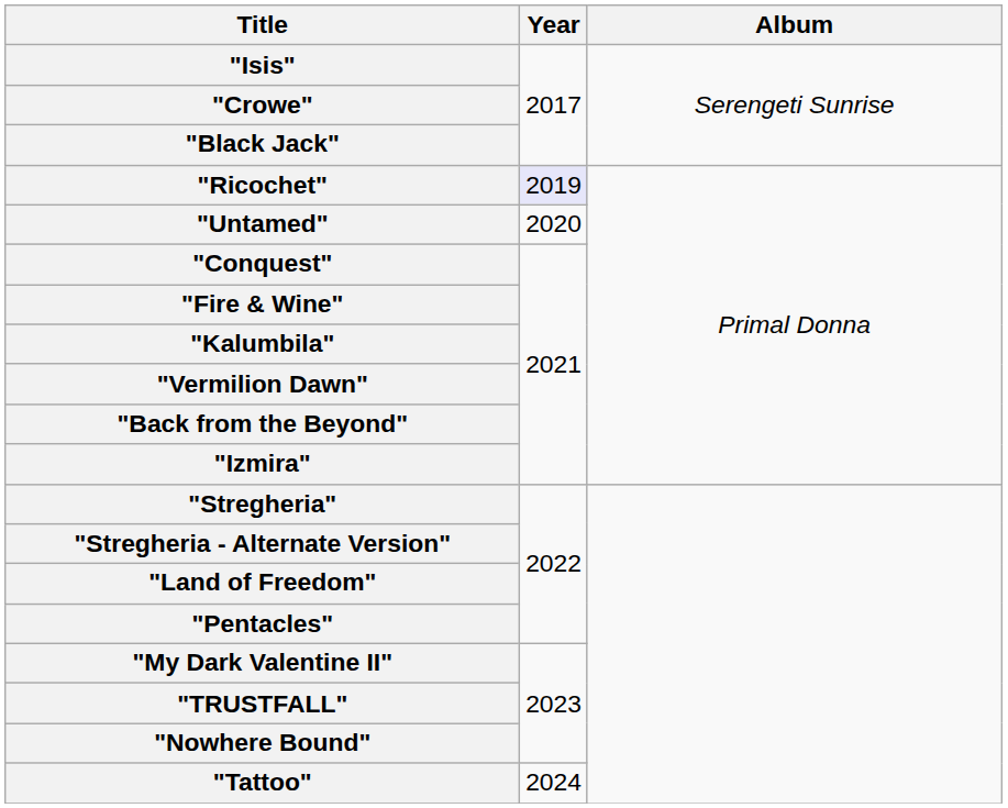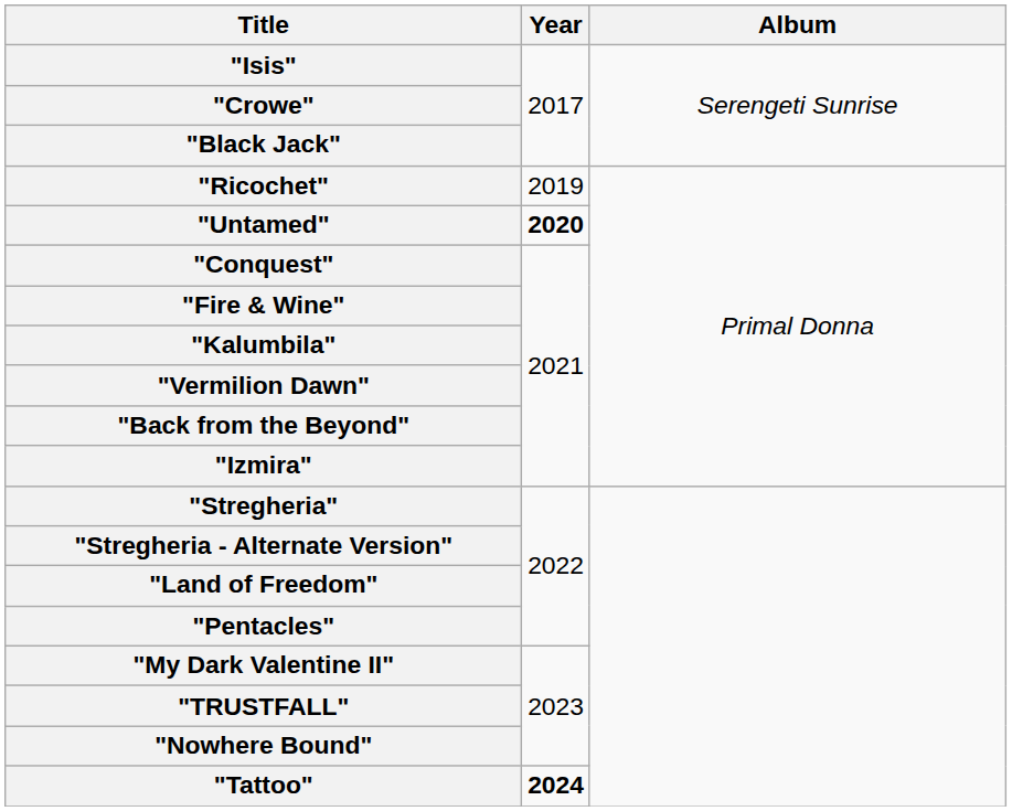"Ricochet" | Year: lavender background -> no background
"Untamed" | Year: normal -> bold
"Tattoo" | Year: normal -> bold
